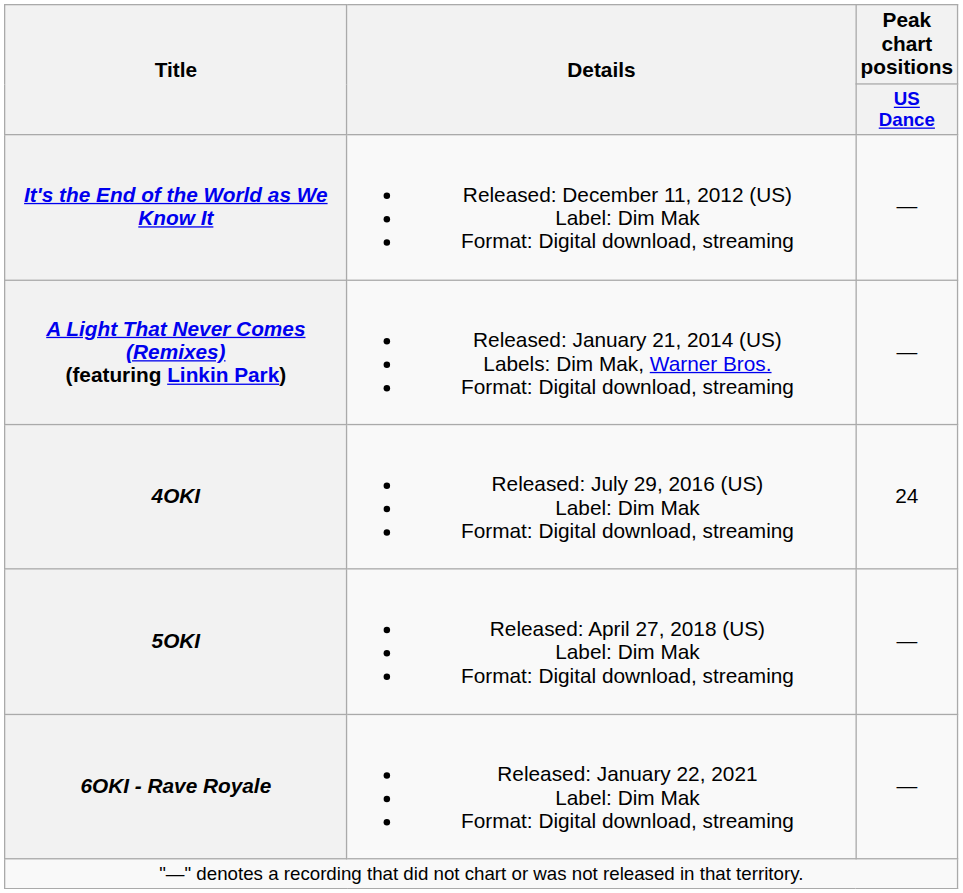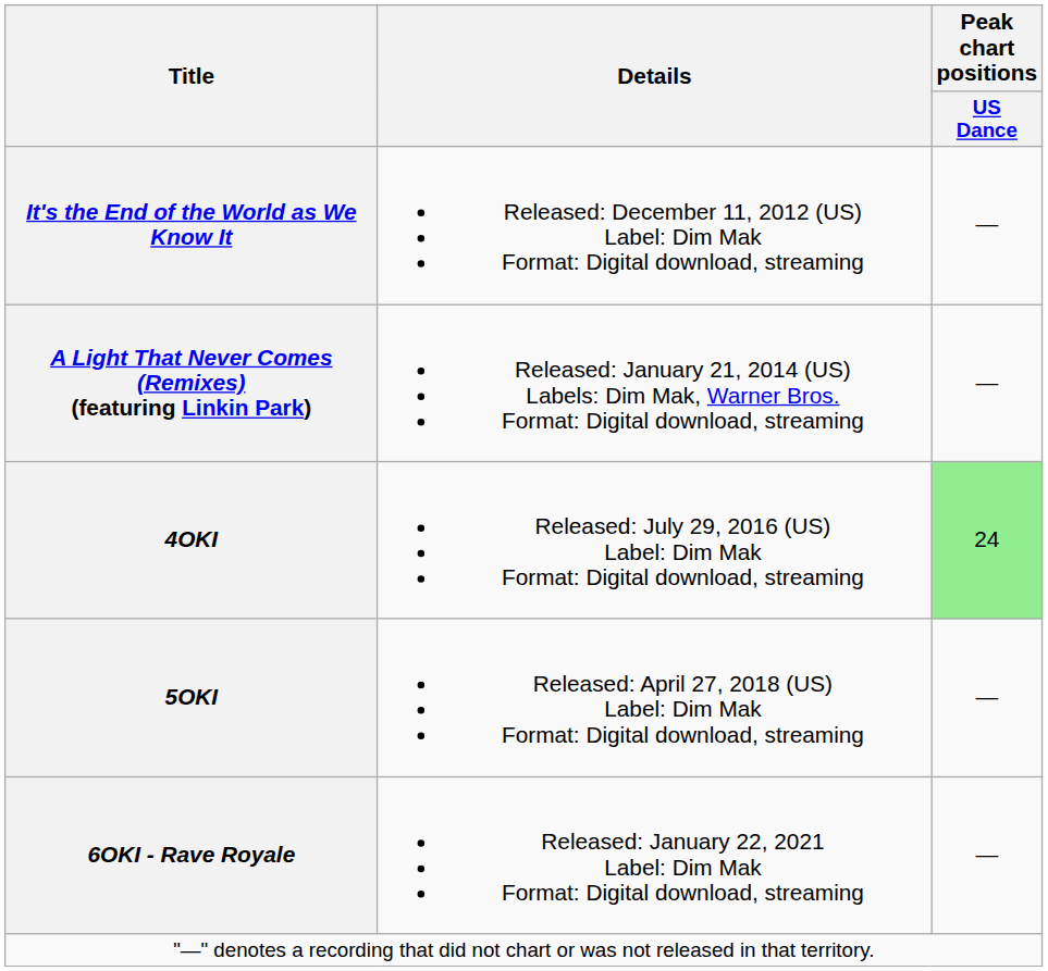4OKI | Peak chart positions / US Dance: no background -> lightgreen background
